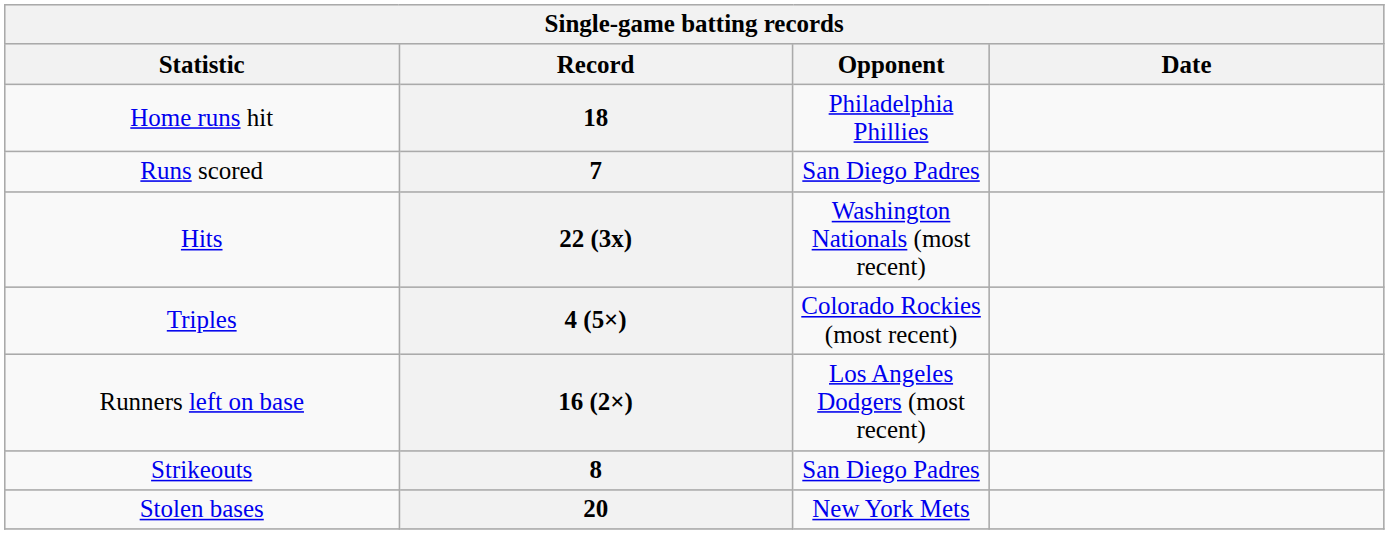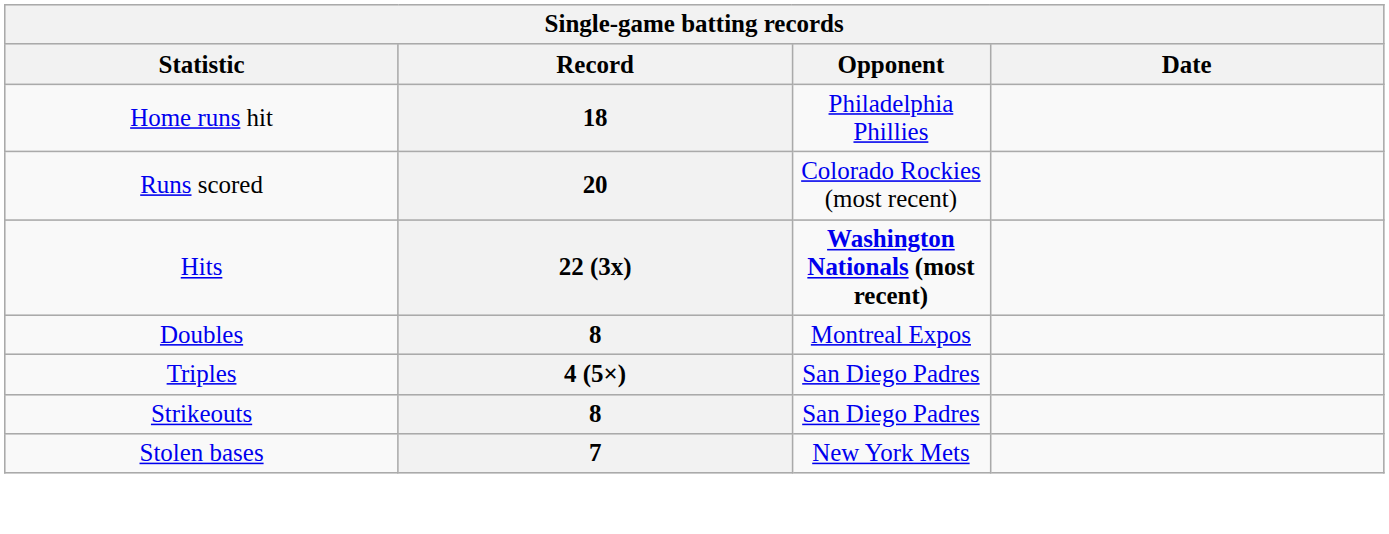Runs scored | Record: 7 -> 20
Runs scored | Opponent: San Diego Padres -> Colorado Rockies (most recent)
Hits | Opponent: normal -> bold
+ row: Doubles | 8 | Montreal Expos
Triples | Opponent: Colorado Rockies (most recent) -> San Diego Padres
- row: Runners left on base | 16 (2×) | Los Angeles Dodgers (most recent)
Stolen bases | Record: 20 -> 7
